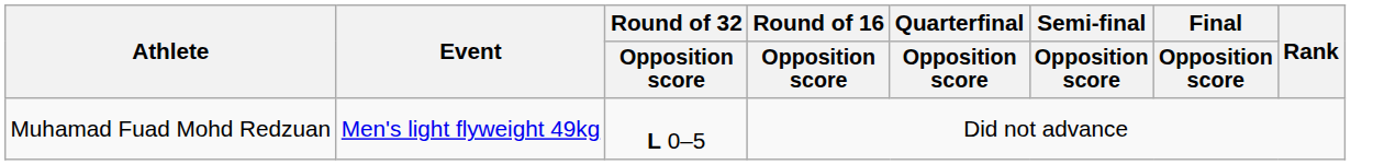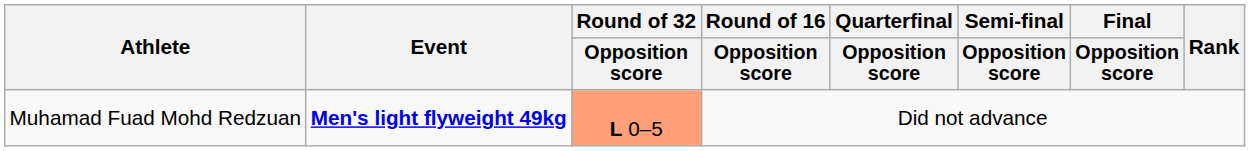Muhamad Fuad Mohd Redzuan | Event: normal -> bold
Muhamad Fuad Mohd Redzuan | Round of 32 / Opposition score: no background -> lightsalmon background
